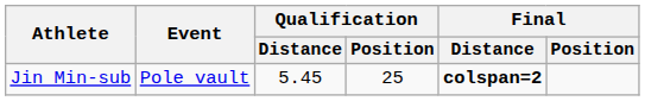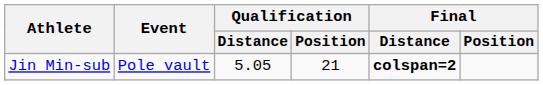Jin Min-sub | Qualification / Distance: 5.45 -> 5.05
Jin Min-sub | Qualification / Position: 25 -> 21
